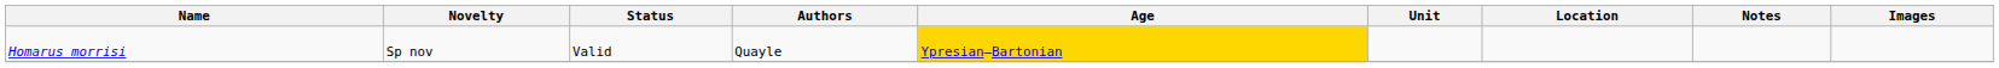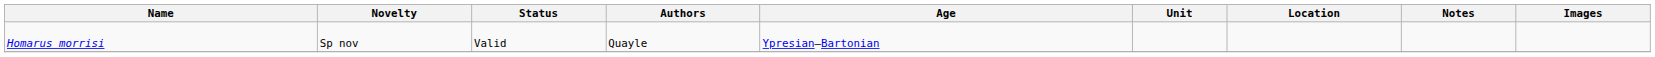Homarus morrisi | Age: gold background -> no background
